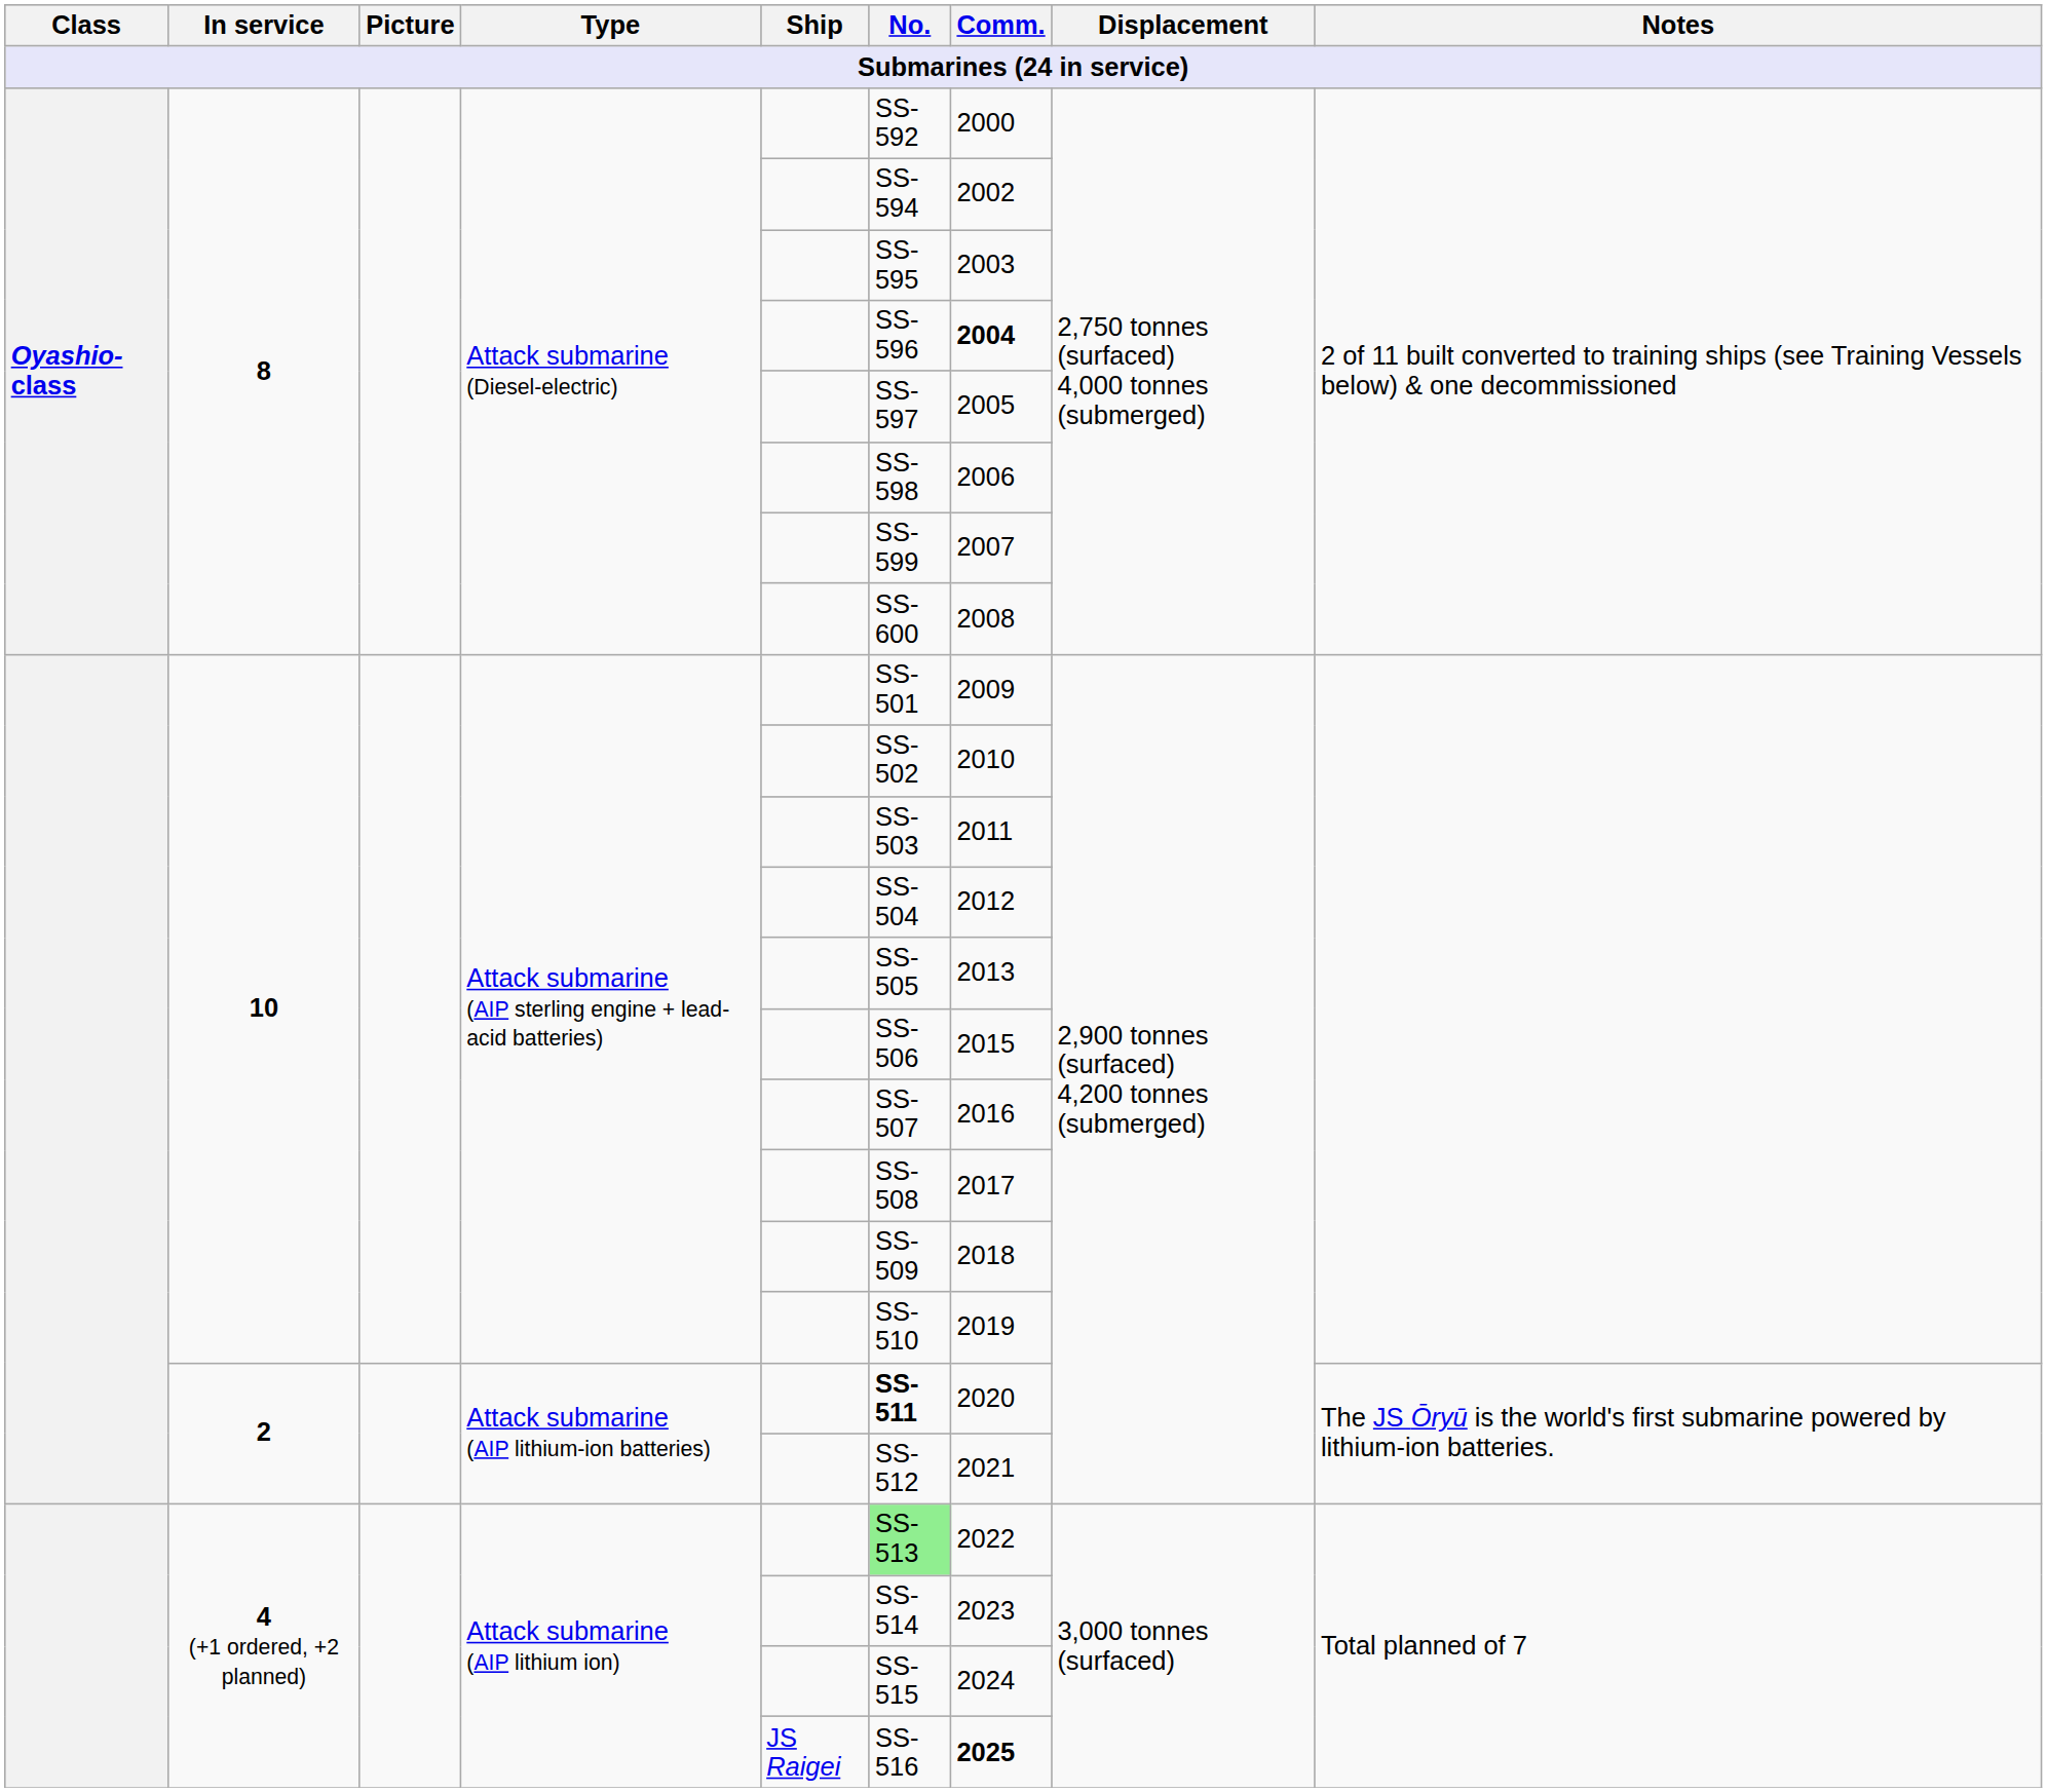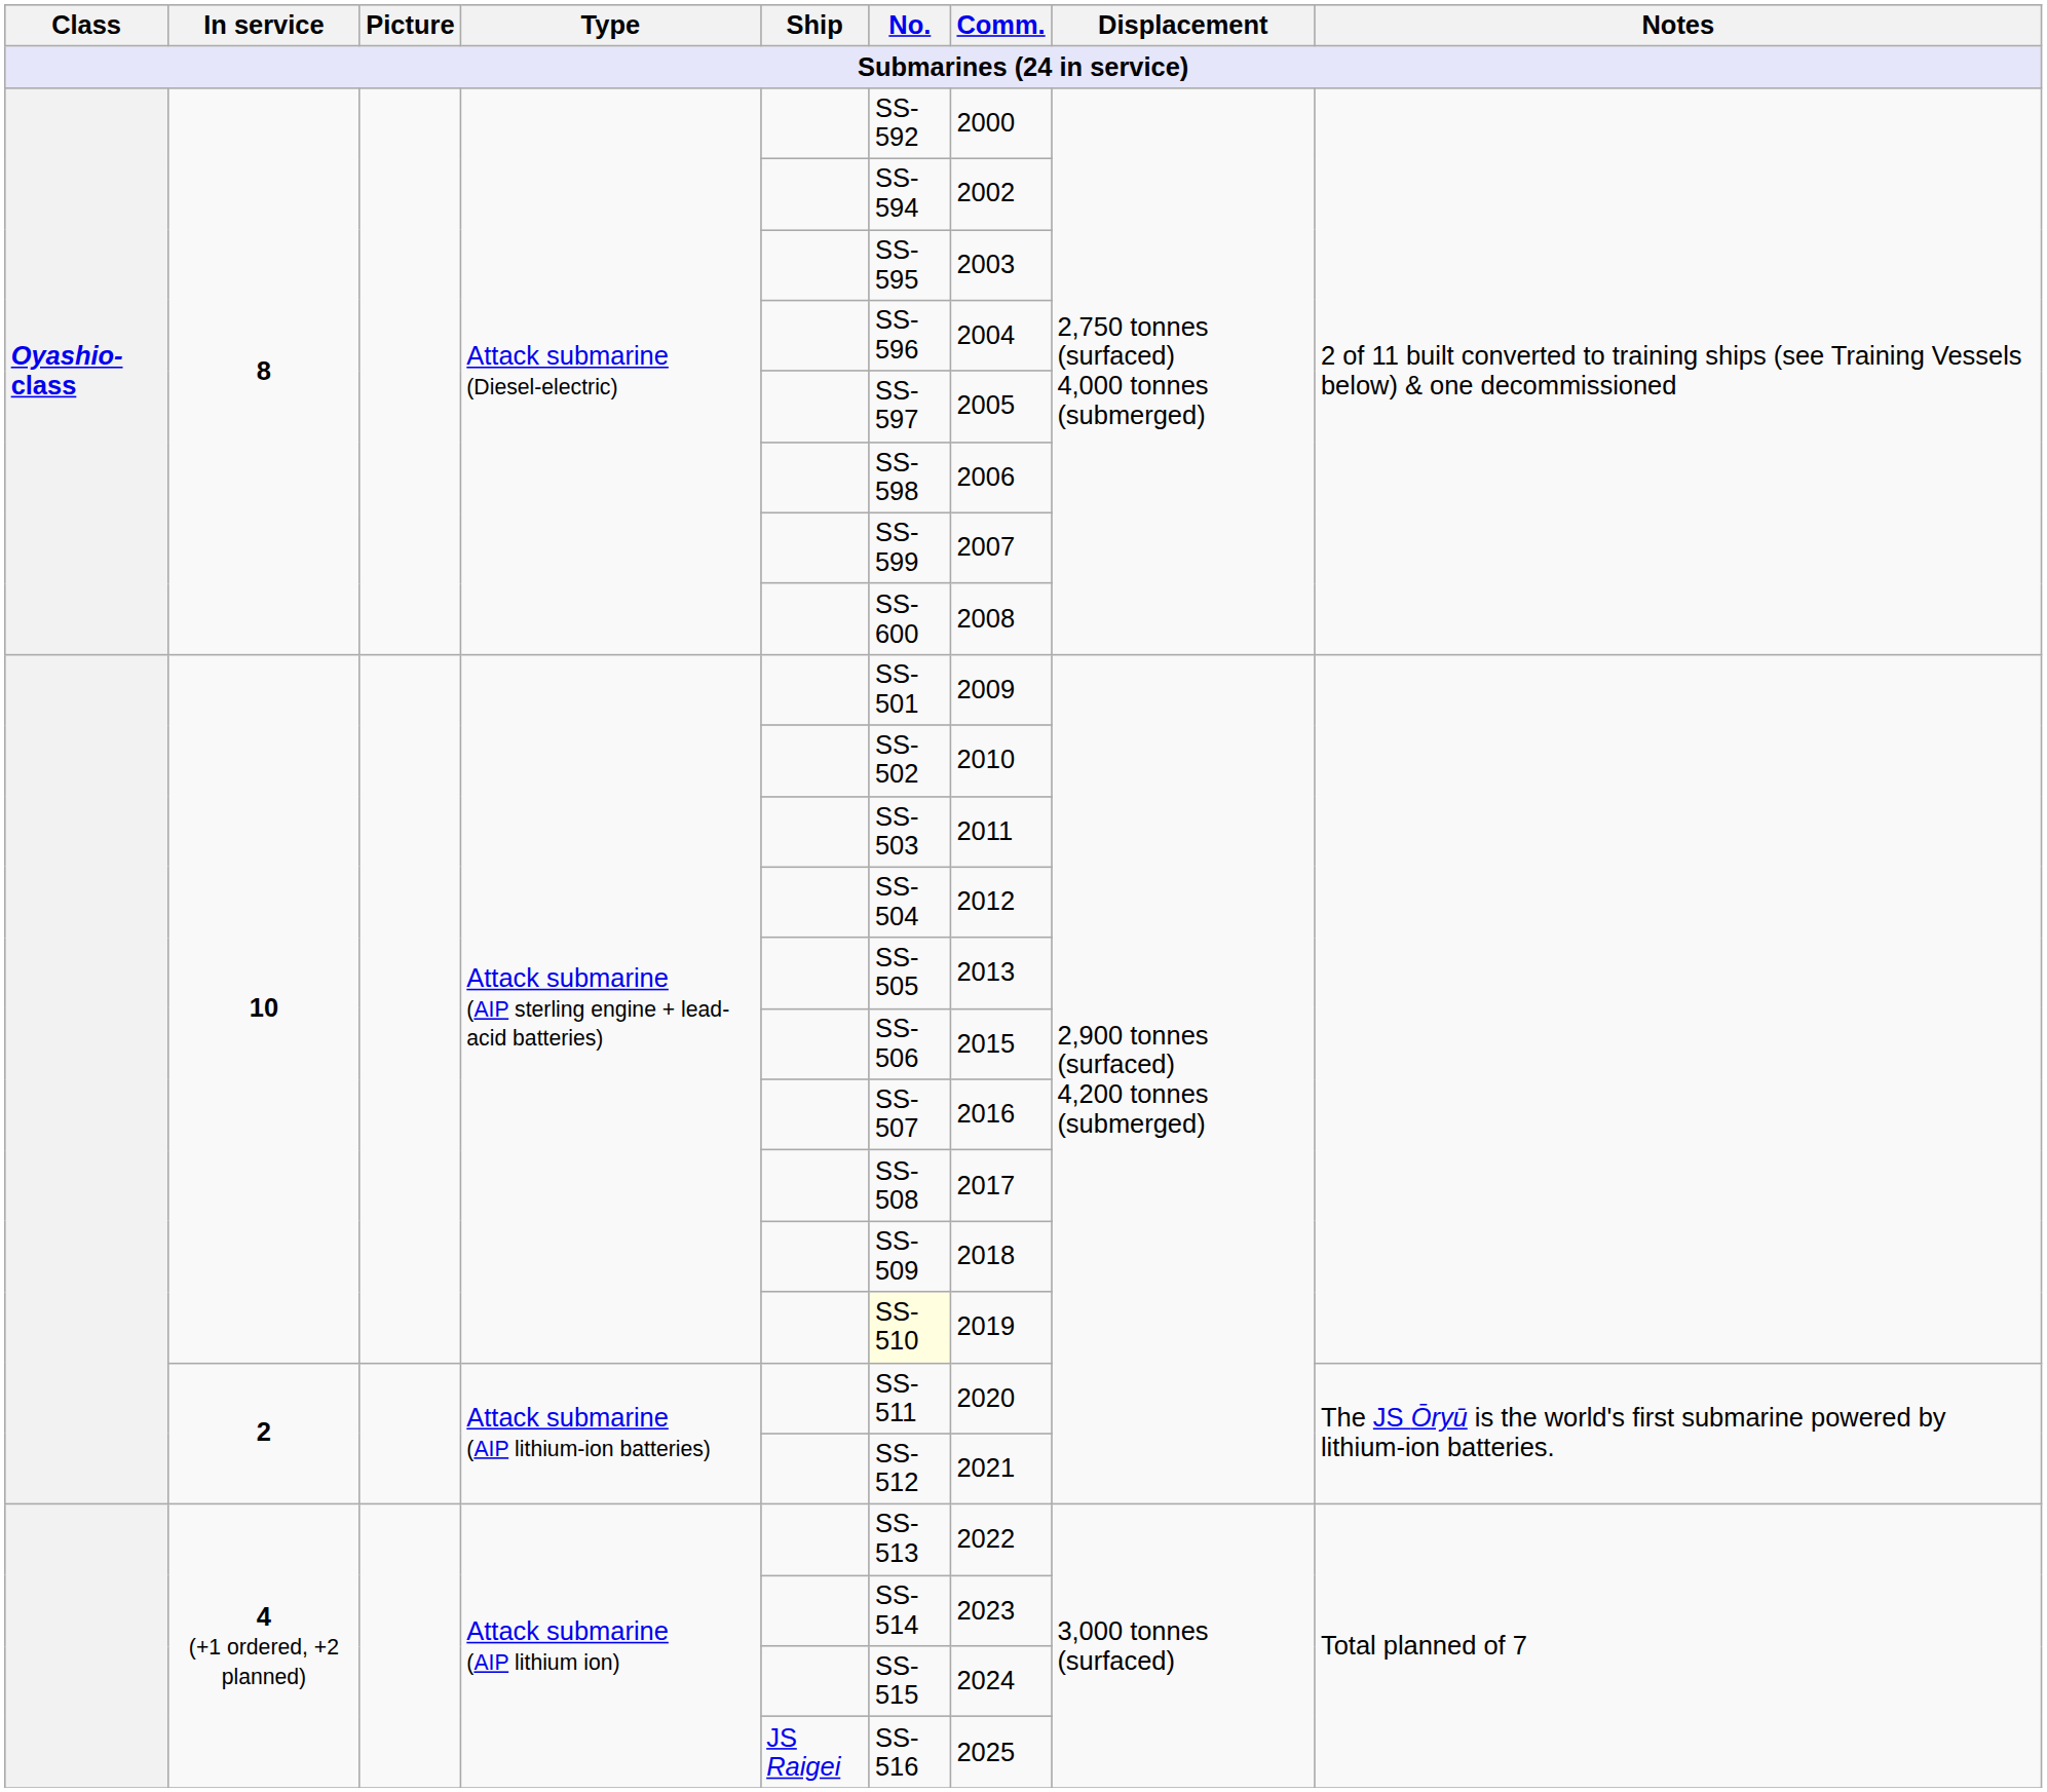row 6 | Comm.: bold -> normal
row 20 | No.: no background -> lightyellow background
row 21 | No.: bold -> normal
row 23 | No.: lightgreen background -> no background
row 26 | Comm.: bold -> normal
